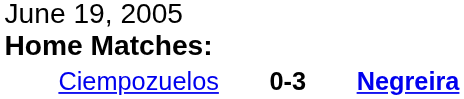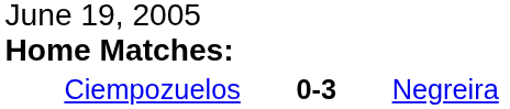Ciempozuelos | column 3: bold -> normal
